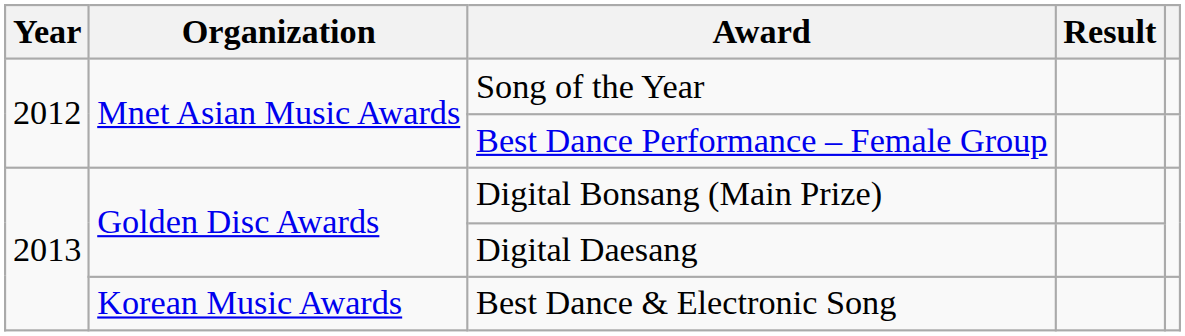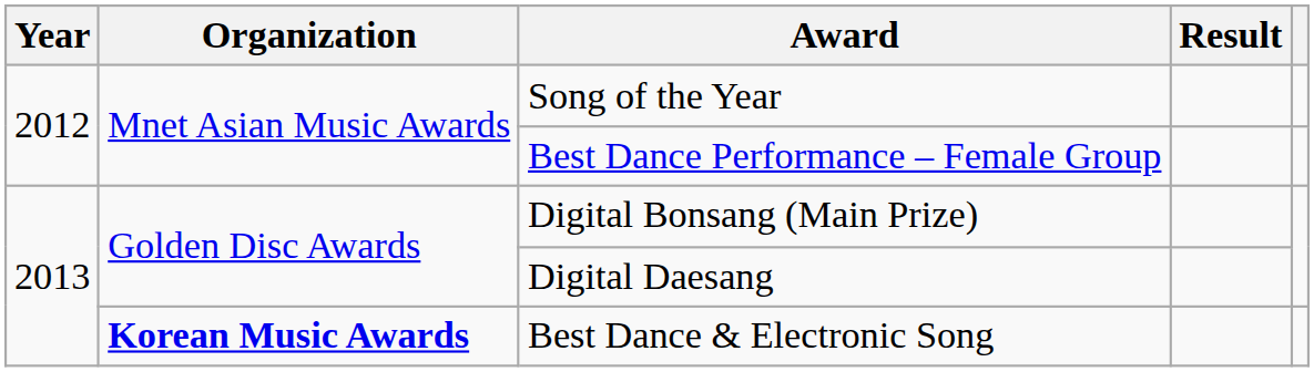Best Dance & Electronic Song | Organization: normal -> bold
